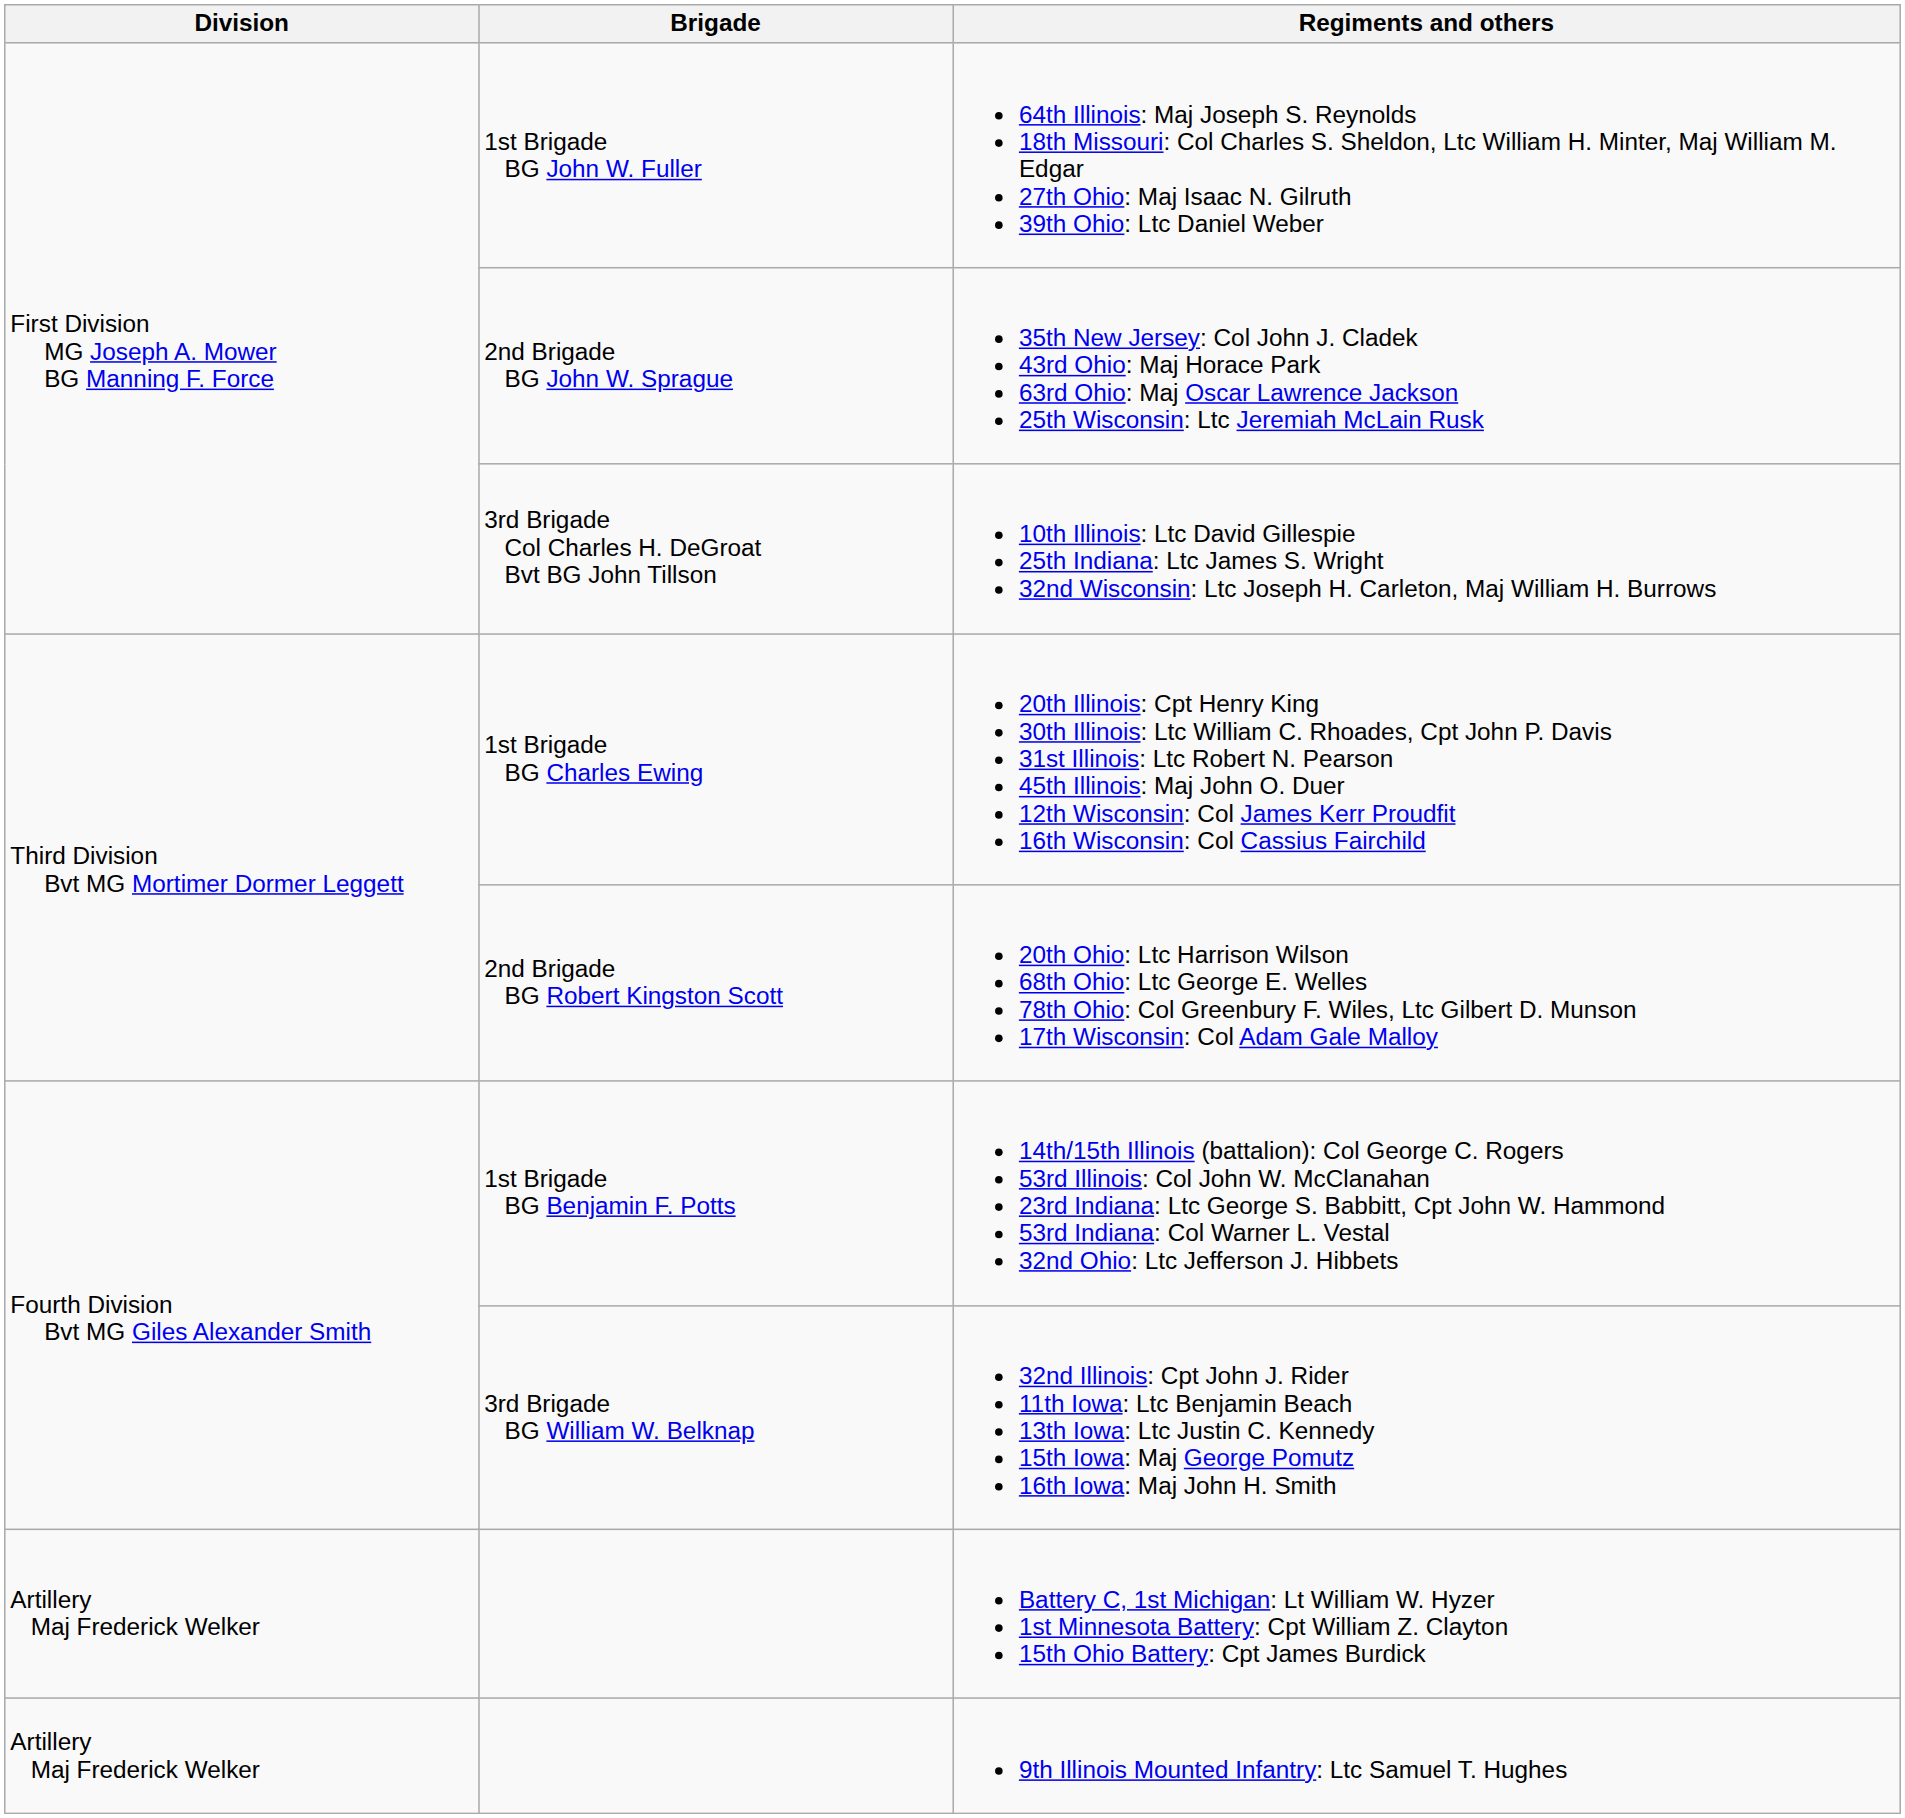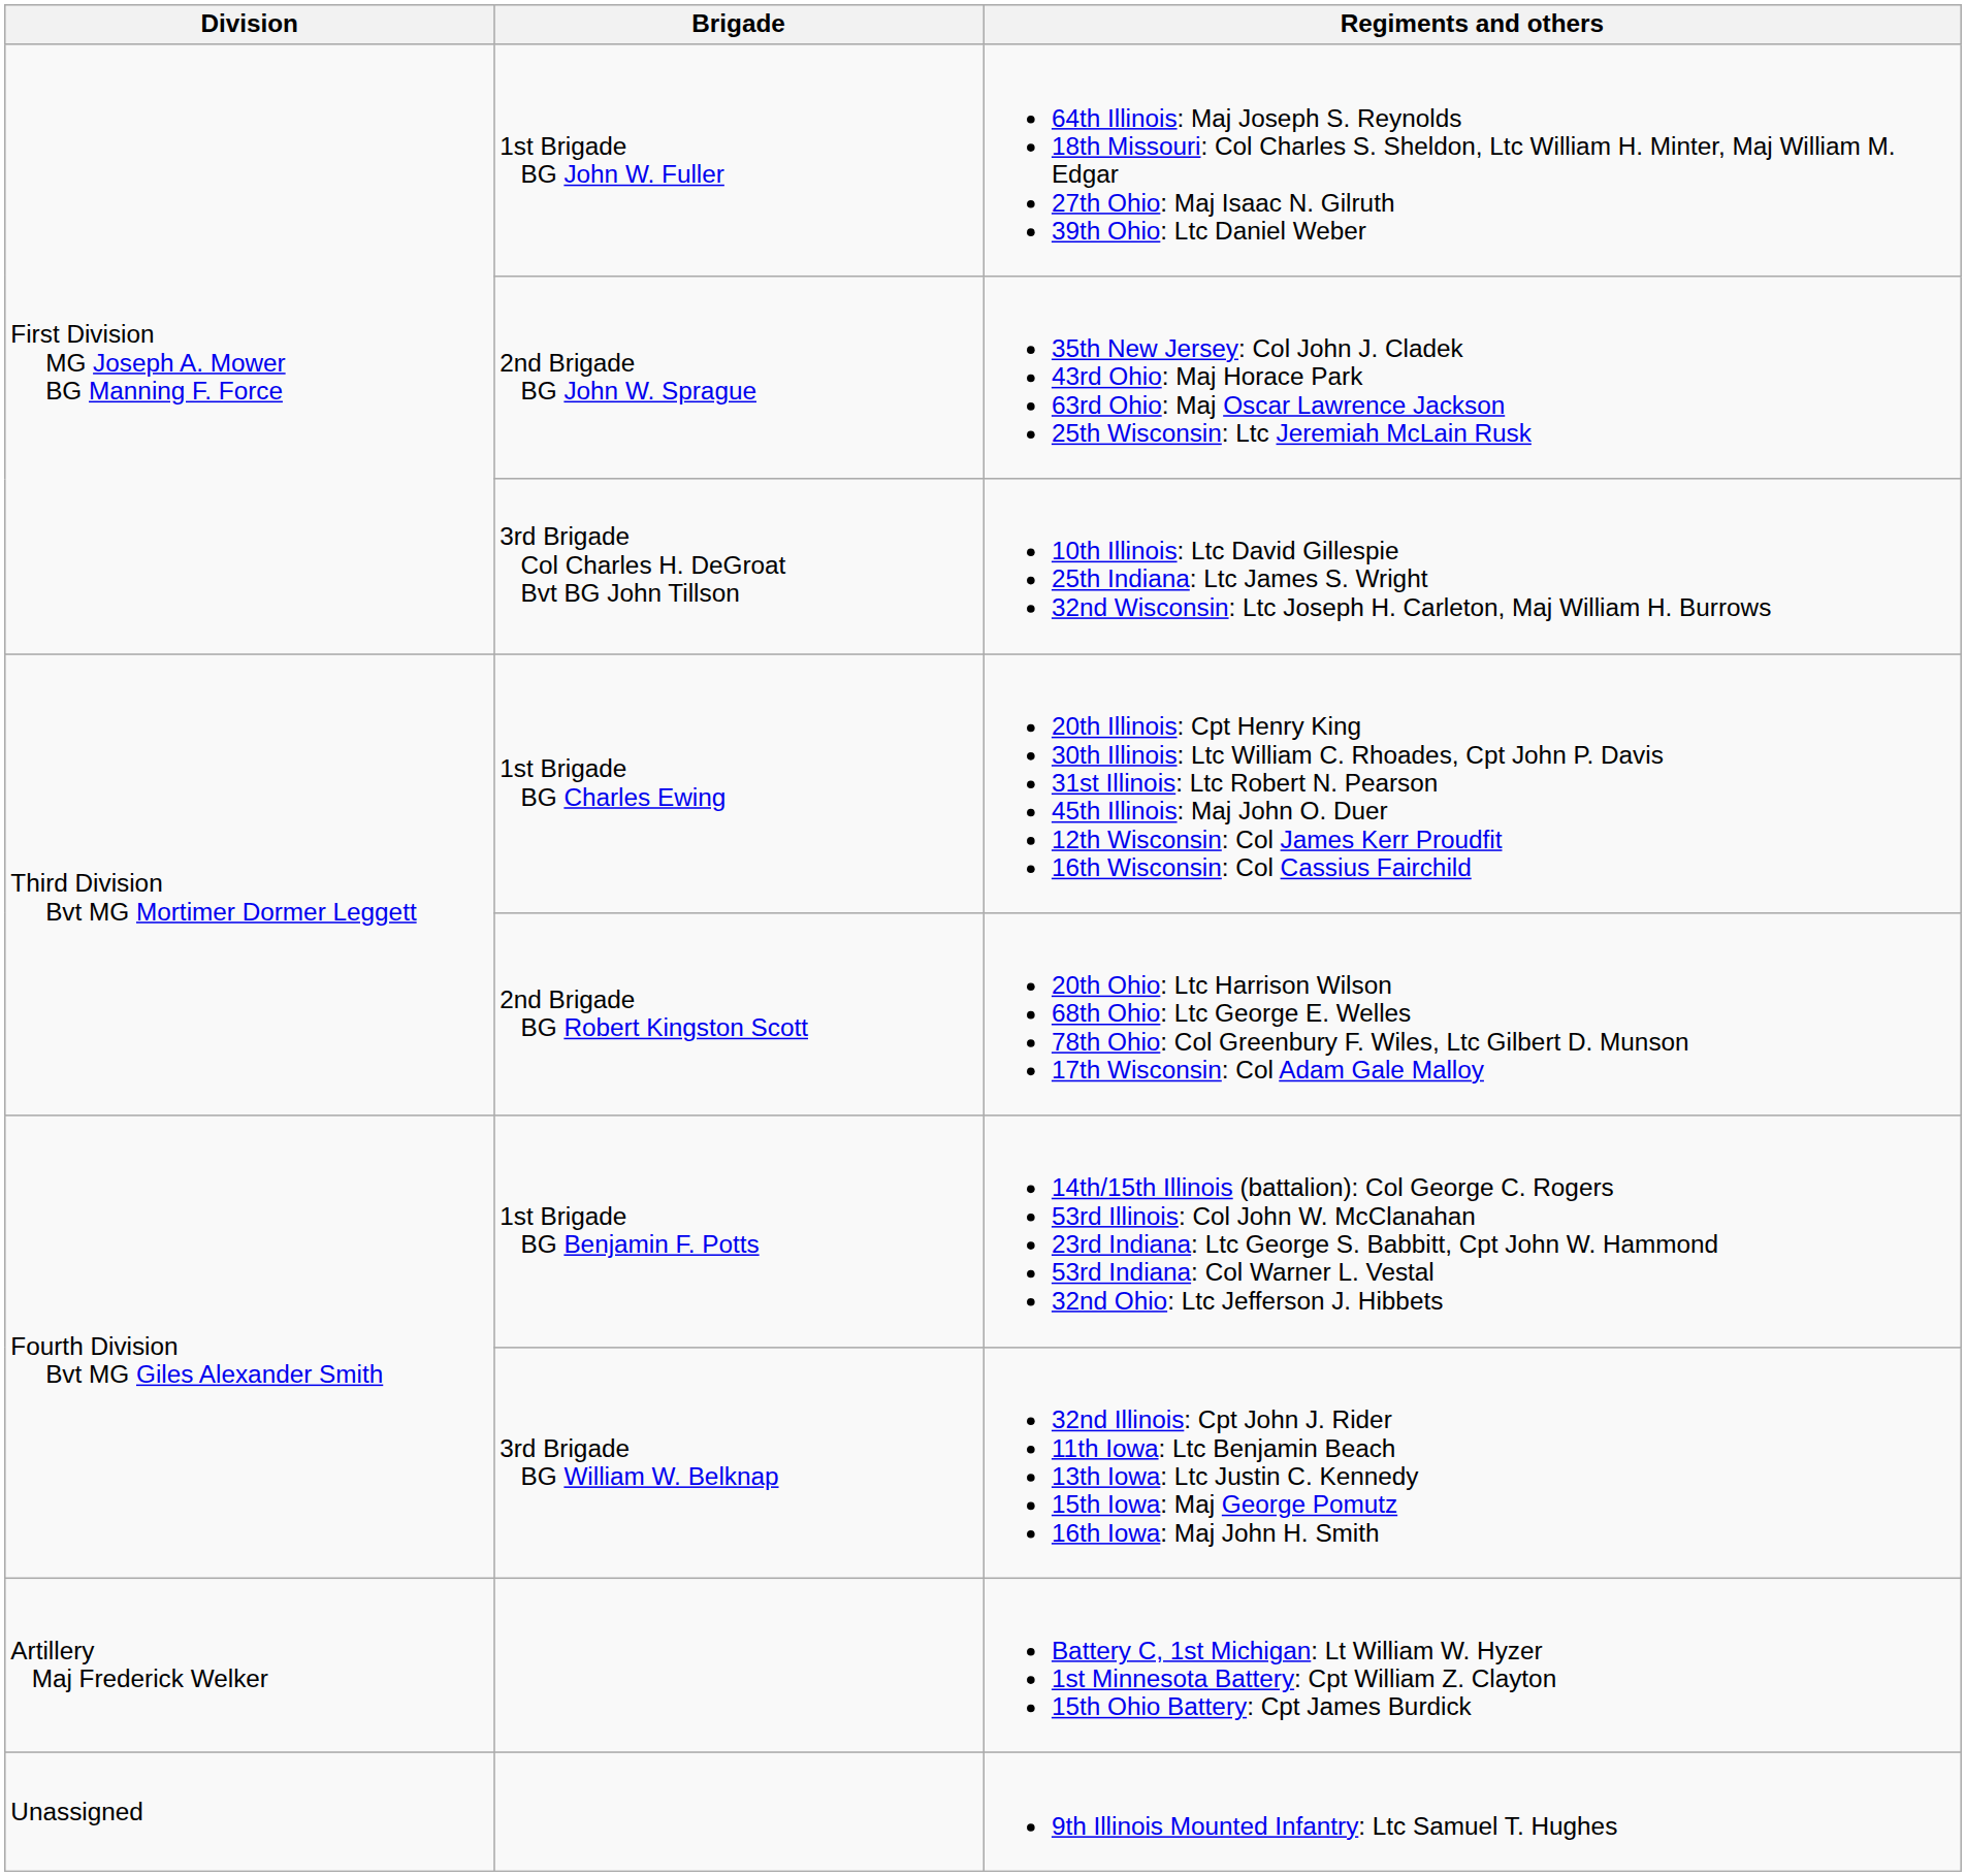9th Illinois Mounted Infantry: Ltc Samuel T. Hughes | Division: Artillery Maj Frederick Welker -> Unassigned
